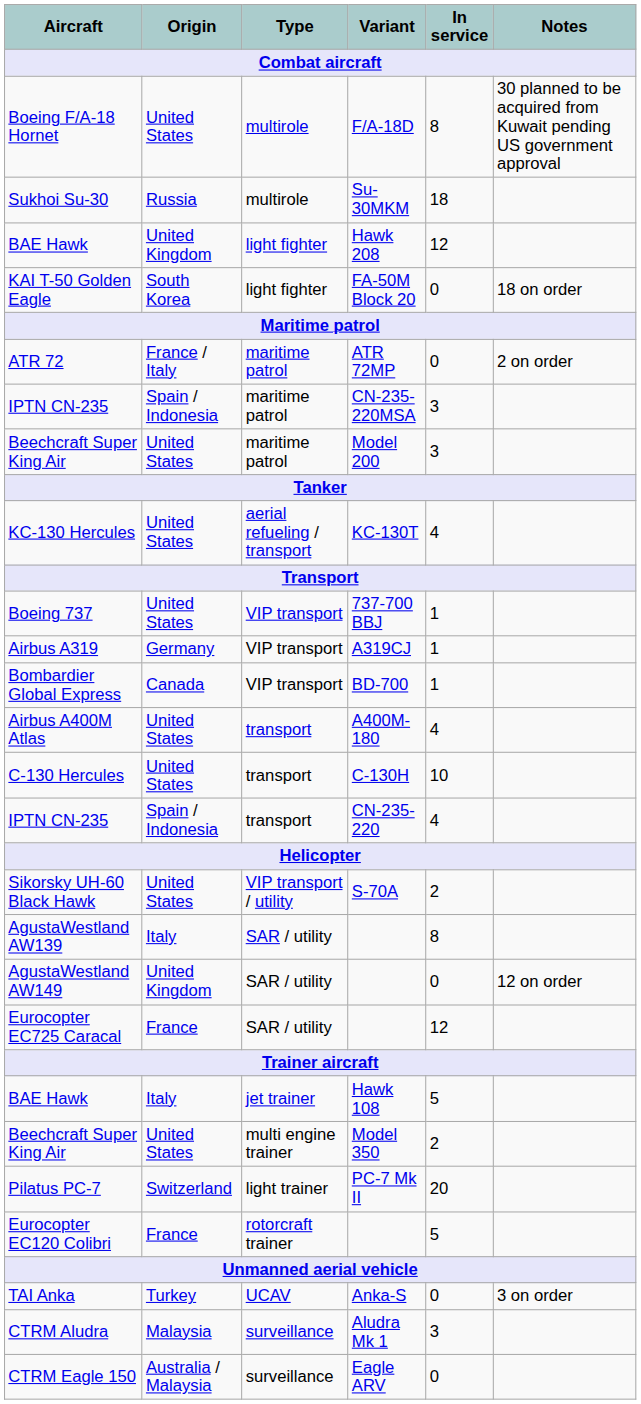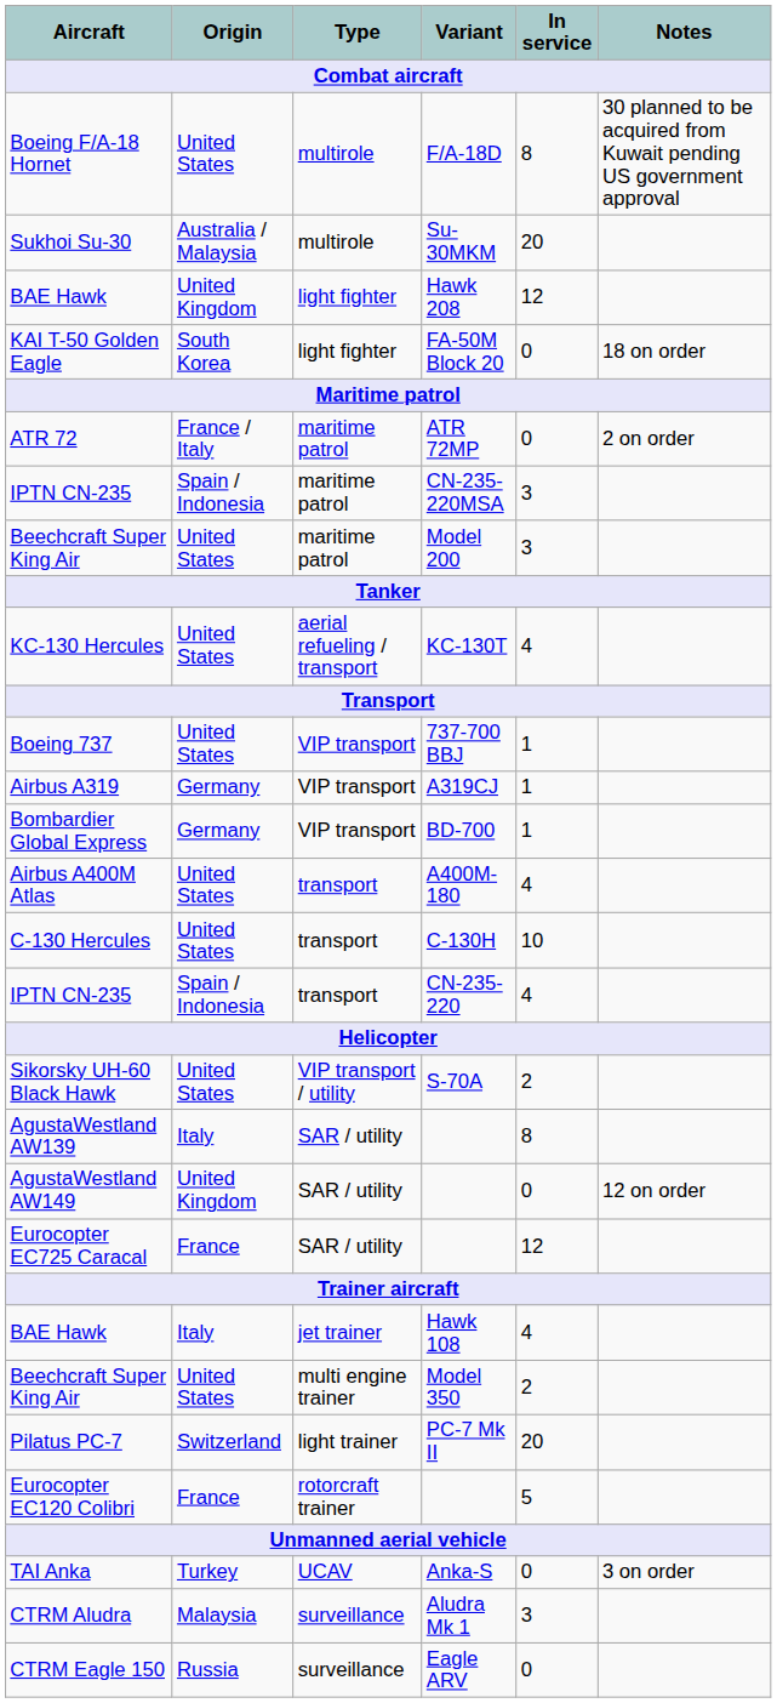Sukhoi Su-30 | Origin: Russia -> Australia / Malaysia
Sukhoi Su-30 | In service: 18 -> 20
Bombardier Global Express | Origin: Canada -> Germany
BAE Hawk / Hawk 108 | In service: 5 -> 4
CTRM Eagle 150 | Origin: Australia / Malaysia -> Russia
